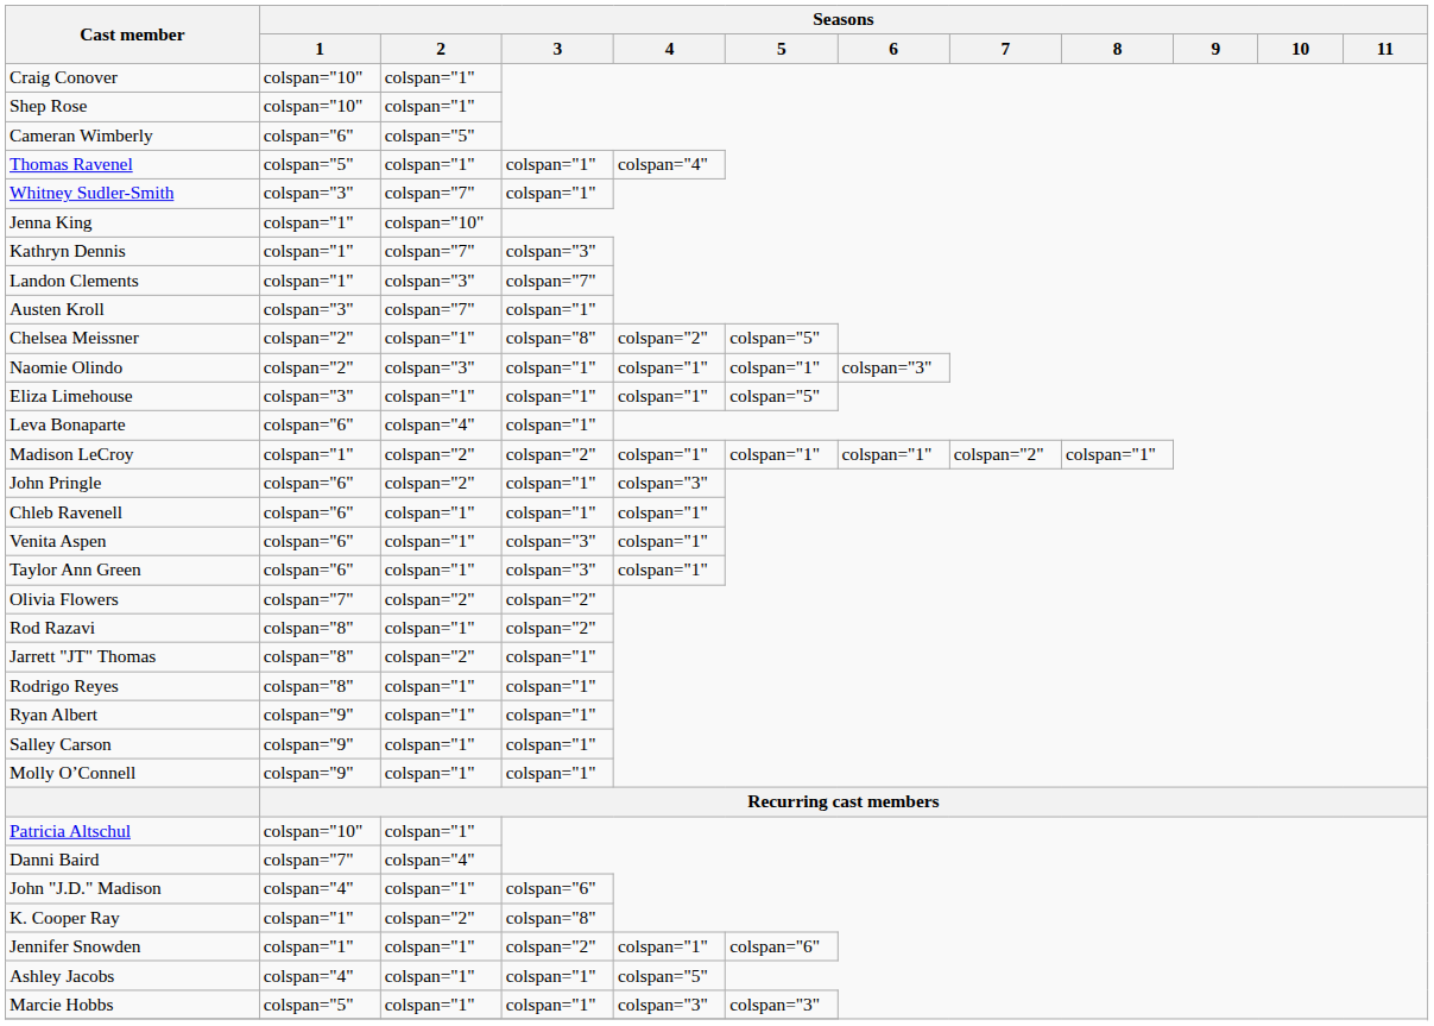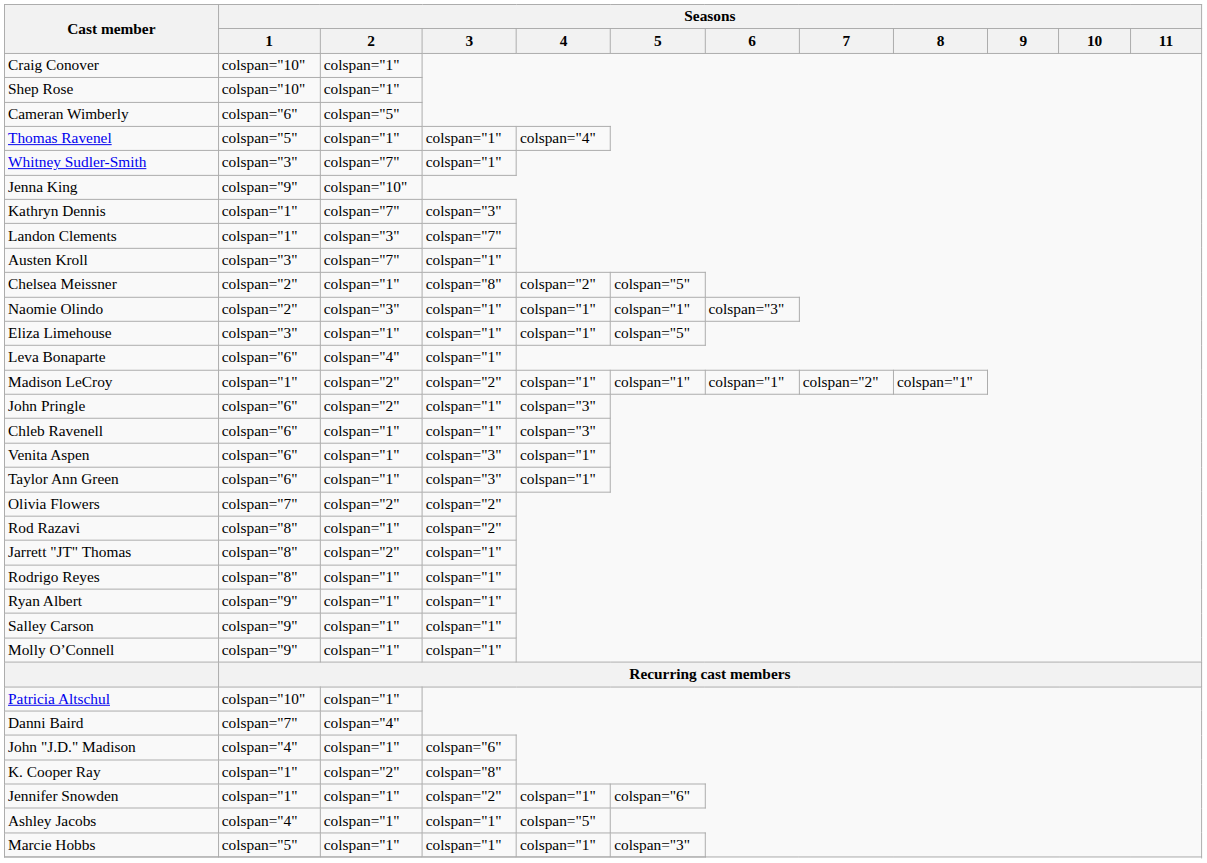Jenna King | Seasons / 1: colspan="1" -> colspan="9"
Chleb Ravenell | Seasons / 4: colspan="1" -> colspan="3"
Marcie Hobbs | Seasons / 4: colspan="3" -> colspan="1"
